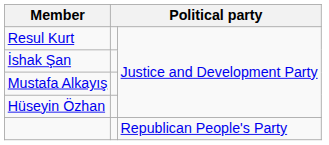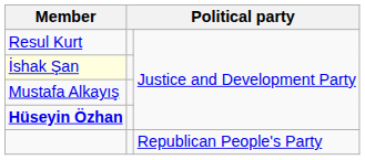İshak Şan | Member: no background -> lightyellow background
Hüseyin Özhan | Member: normal -> bold
